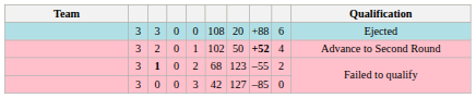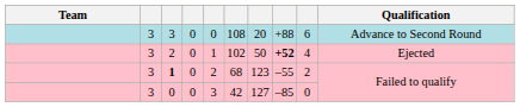row 2 | Qualification: Ejected -> Advance to Second Round
row 3 | Qualification: Advance to Second Round -> Ejected
